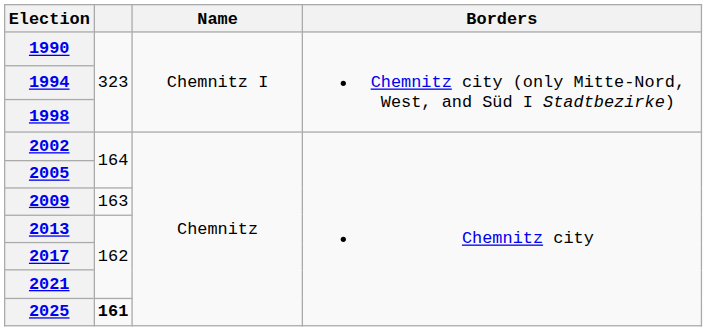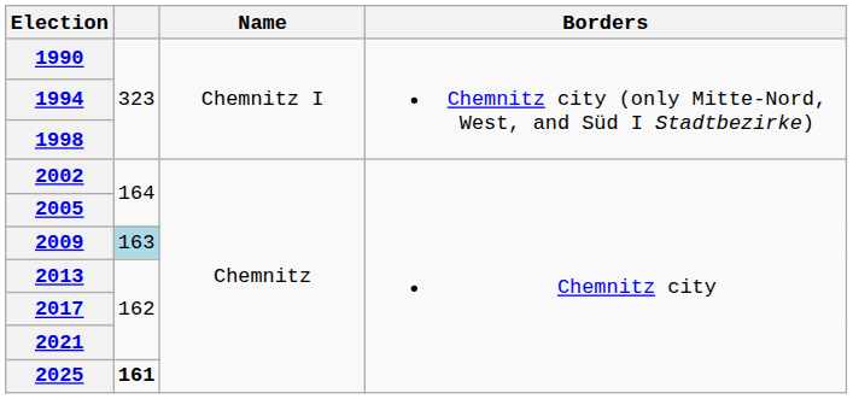2009 | column 2: no background -> lightblue background
